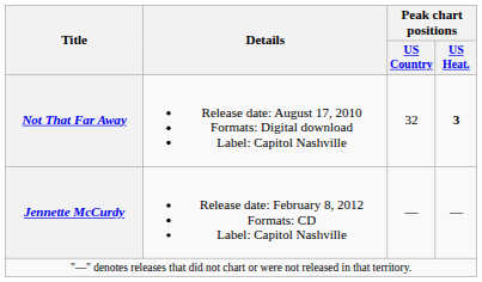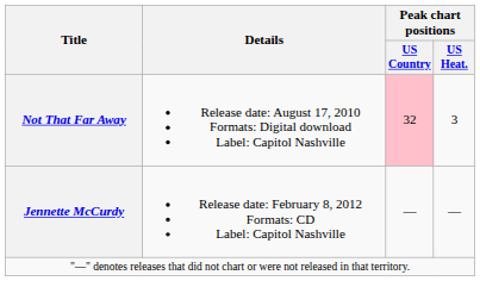Not That Far Away | Peak chart positions / US Country: no background -> pink background
Not That Far Away | Peak chart positions / US Heat.: bold -> normal
